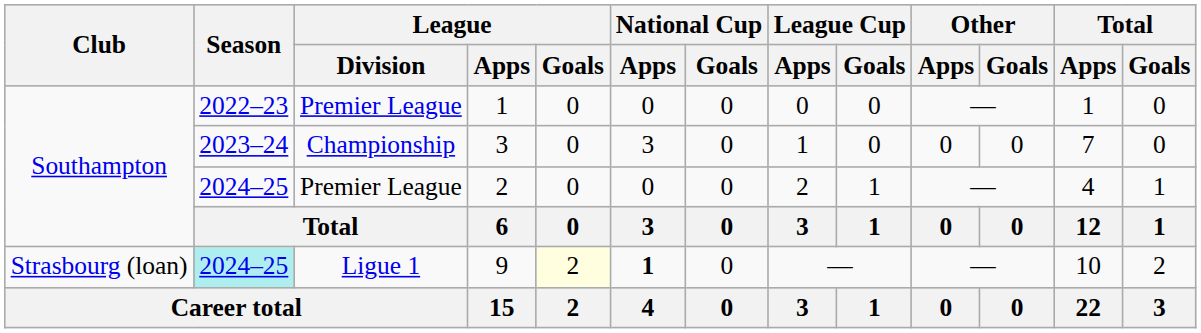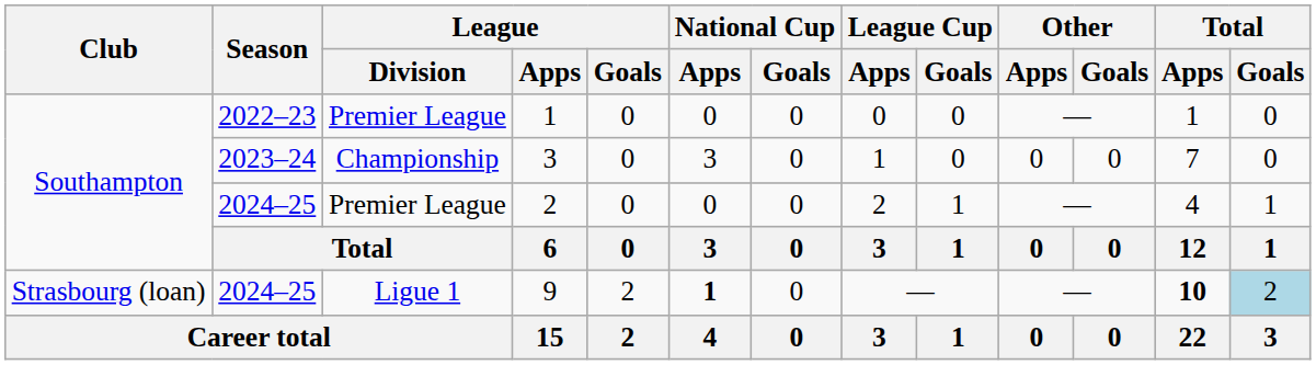9 | Season: paleturquoise background -> no background
9 | League / Goals: lightyellow background -> no background
9 | Total / Apps: normal -> bold
9 | Total / Goals: no background -> lightblue background
